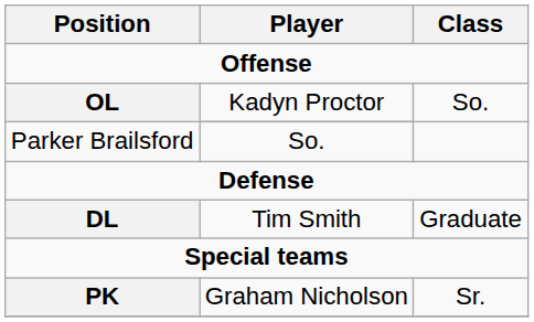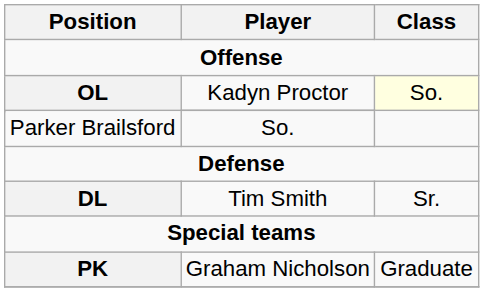OL / Kadyn Proctor | Class: no background -> lightyellow background
DL | Class: Graduate -> Sr.
PK | Class: Sr. -> Graduate
